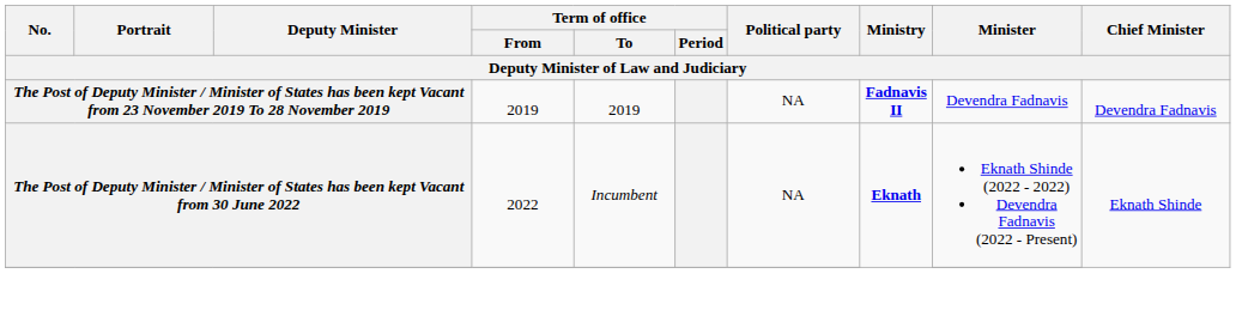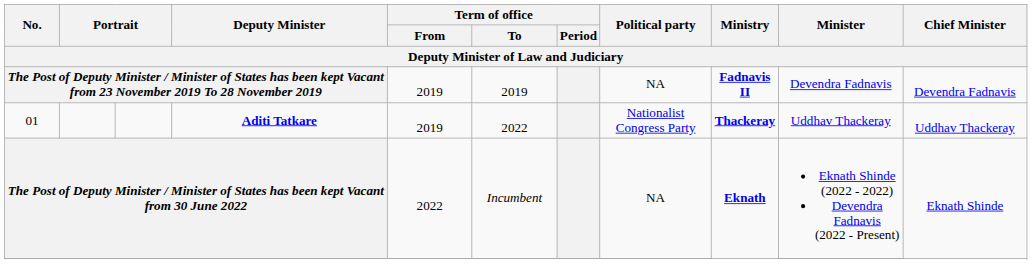+ row: 01 | Aditi Tatkare | 2019 | 2022 | Nationalist Congress Party | Thackeray | Uddhav Thackeray | Uddhav Thackeray
